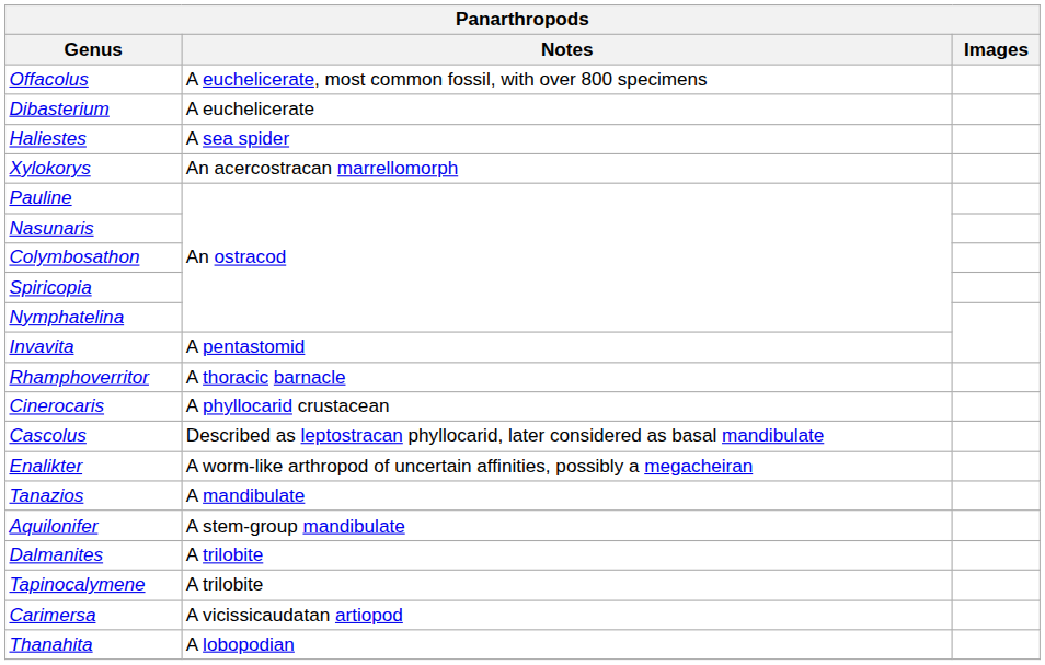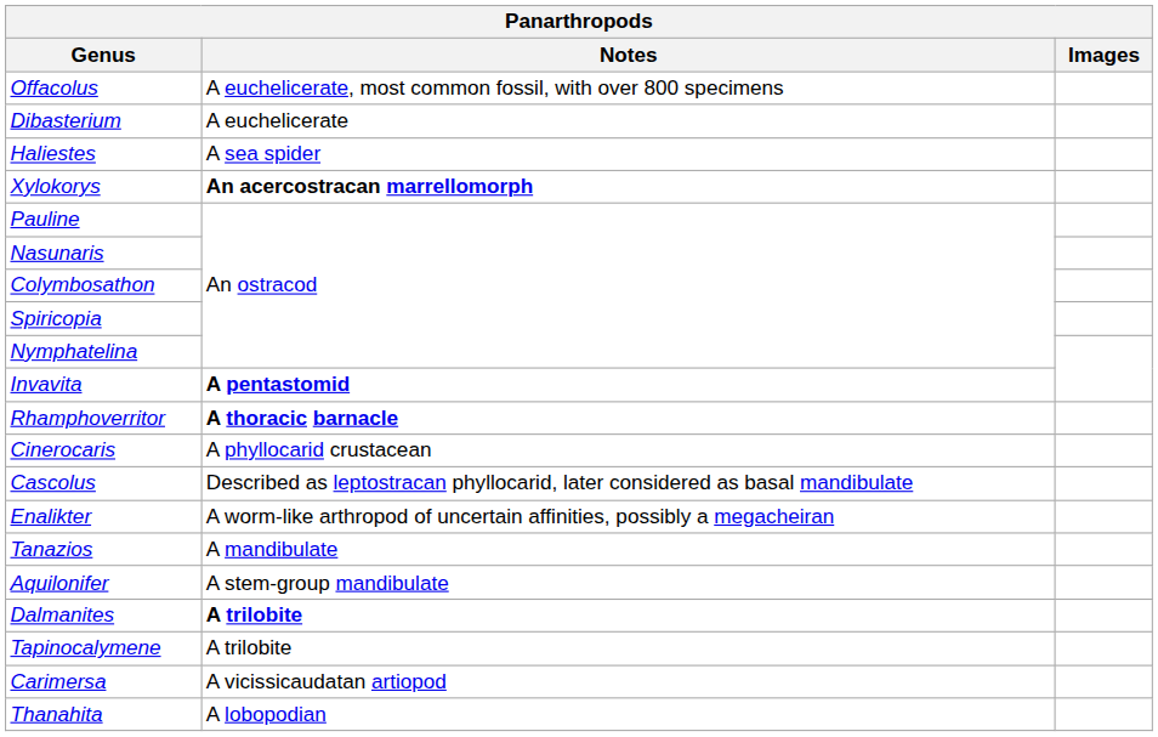Xylokorys | Notes: normal -> bold
Invavita | Notes: normal -> bold
Rhamphoverritor | Notes: normal -> bold
Dalmanites | Notes: normal -> bold
